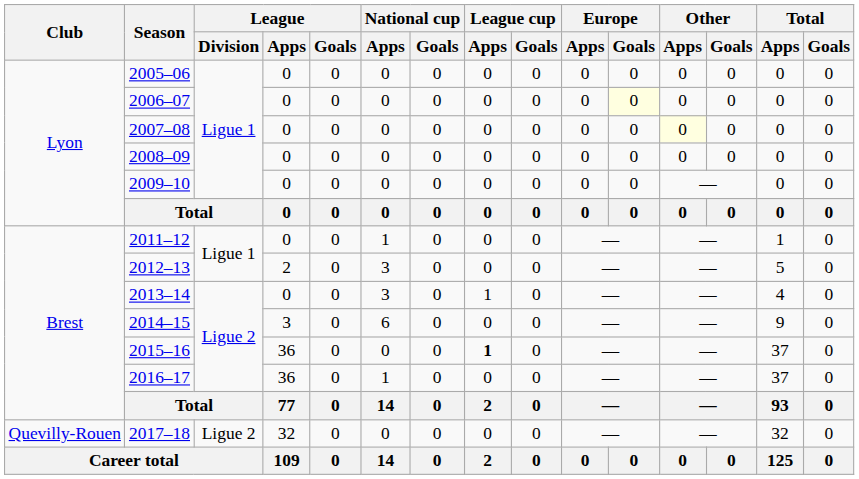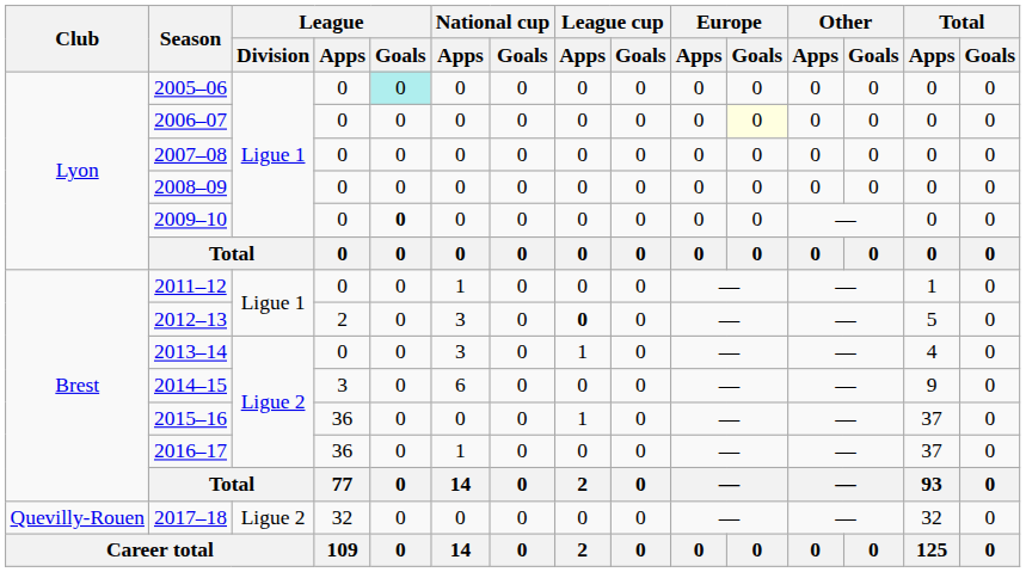2005–06 | League / Goals: no background -> paleturquoise background
2007–08 | Other / Apps: lightyellow background -> no background
2009–10 | League / Goals: normal -> bold
2012–13 | League cup / Apps: normal -> bold
2015–16 | League cup / Apps: bold -> normal
